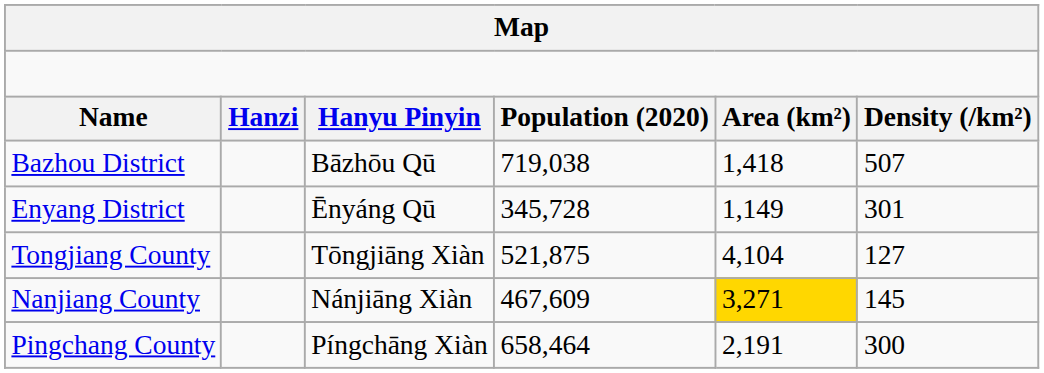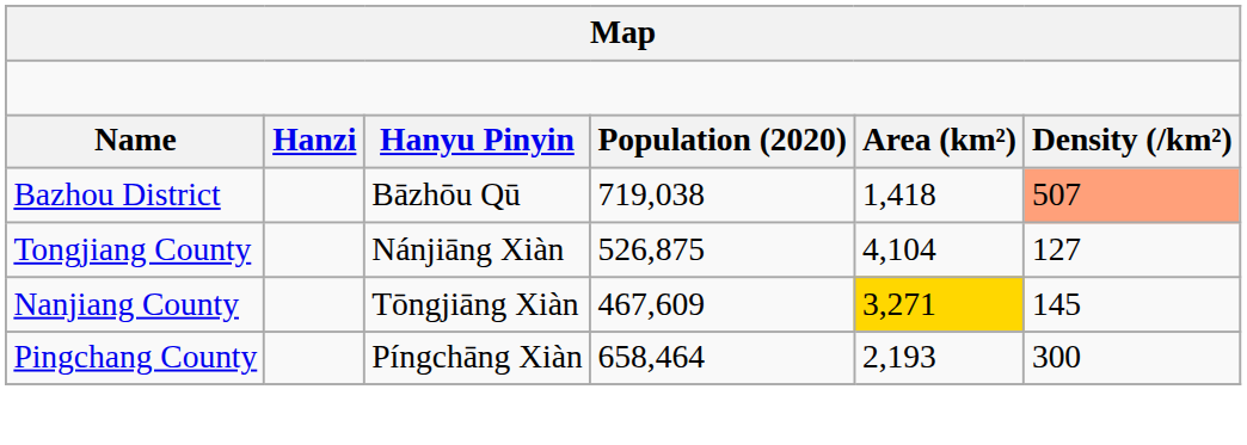Bazhou District | column 6: no background -> lightsalmon background
- row: Enyang District | Ēnyáng Qū | 345,728 | 1,149 | 301
Tongjiang County | column 3: Tōngjiāng Xiàn -> Nánjiāng Xiàn
Tongjiang County | column 4: 521,875 -> 526,875
Nanjiang County | column 3: Nánjiāng Xiàn -> Tōngjiāng Xiàn
Pingchang County | column 5: 2,191 -> 2,193
